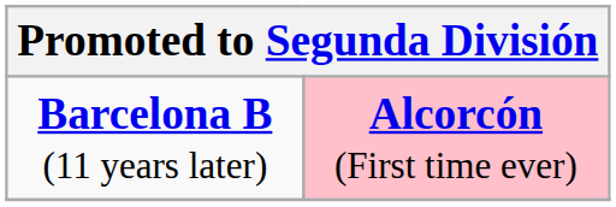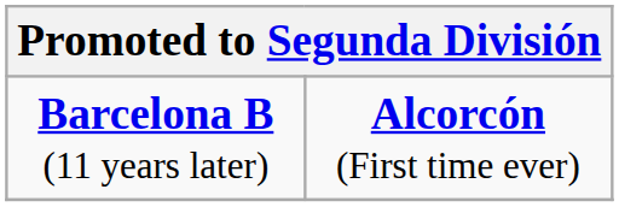Barcelona B (11 years later) | column 2: pink background -> no background
